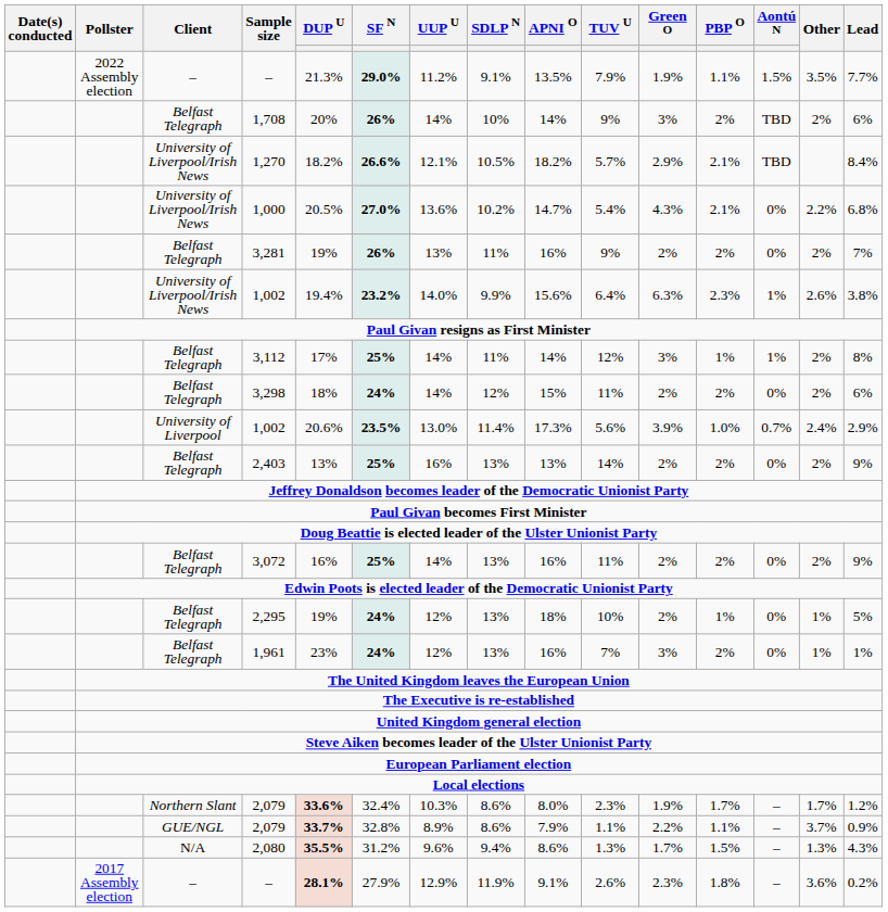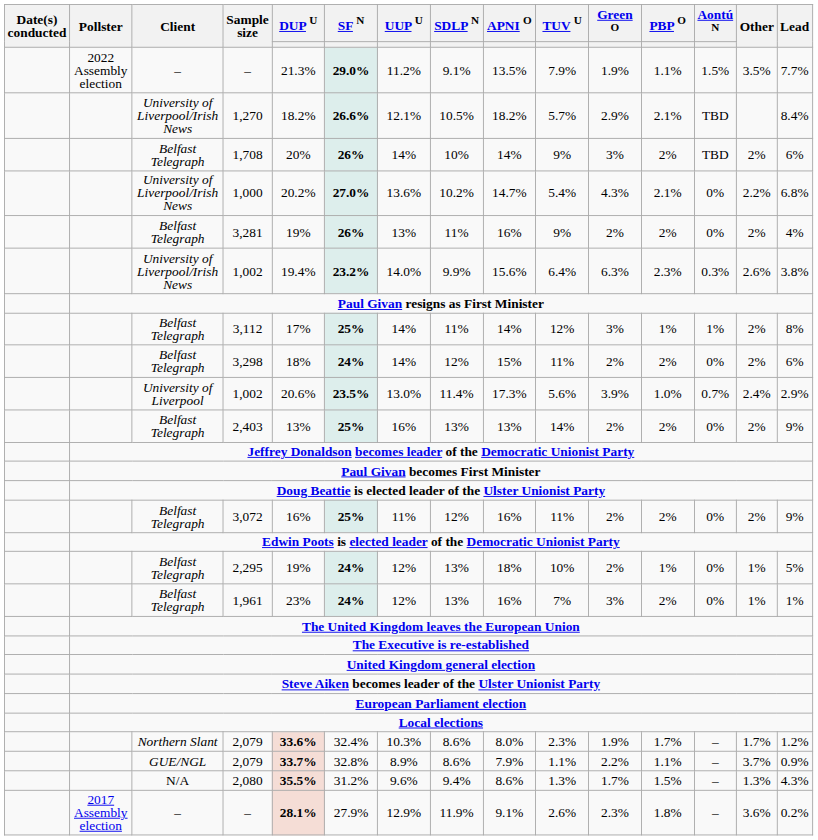rows swapped: 1,270 <-> 1,708
1,000 | DUP U: 20.5% -> 20.2%
3,281 | Lead: 7% -> 4%
University of Liverpool/Irish News / 1,002 | Aontú N: 1% -> 0.3%
3,072 | UUP U: 14% -> 11%
3,072 | SDLP N: 13% -> 12%
